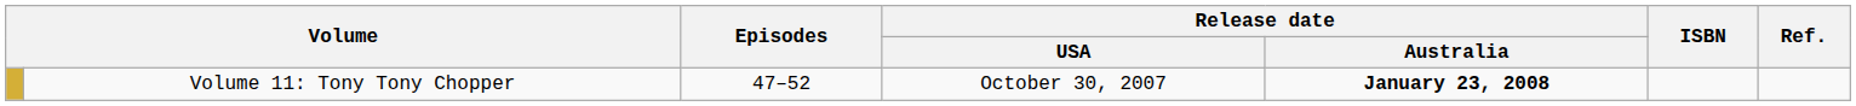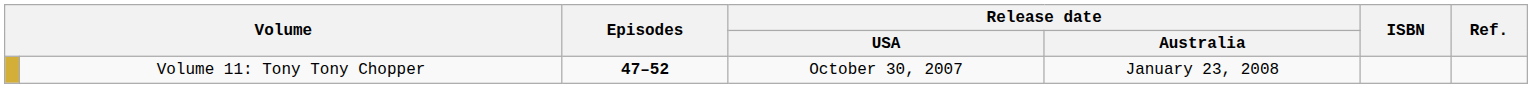Volume 11: Tony Tony Chopper | Episodes: normal -> bold
Volume 11: Tony Tony Chopper | Release date / Australia: bold -> normal
